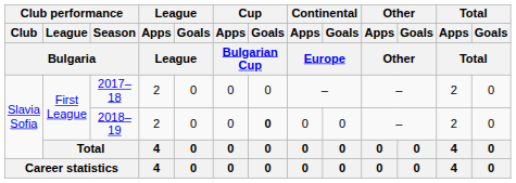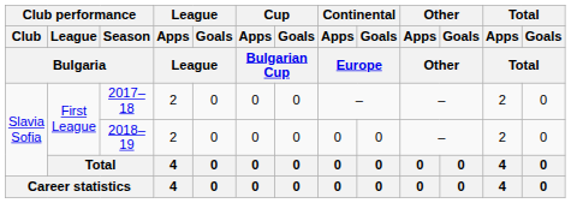2018–19 | Cup / Goals / Bulgarian Cup: bold -> normal
